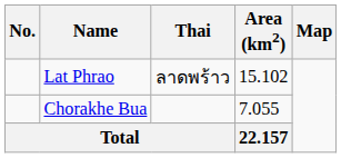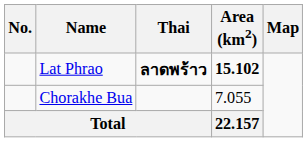Lat Phrao | Thai: normal -> bold
Lat Phrao | Area (km2): normal -> bold
